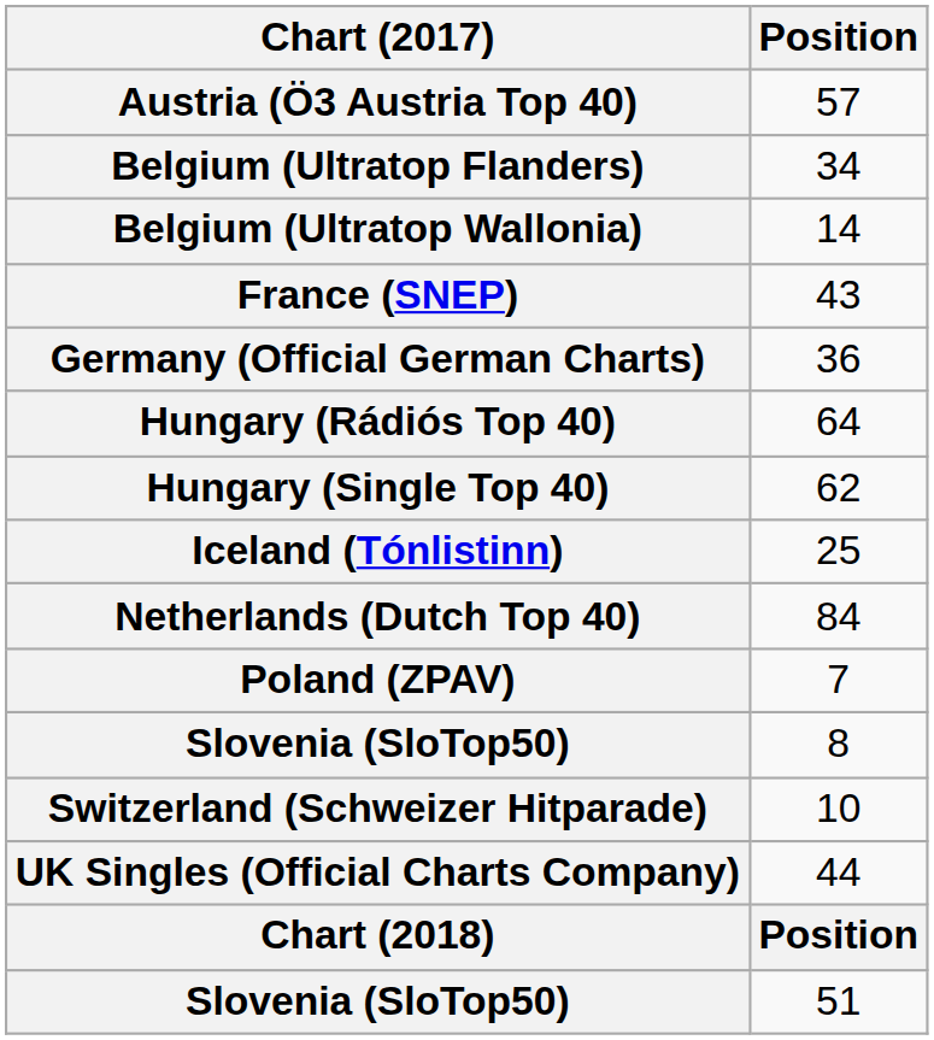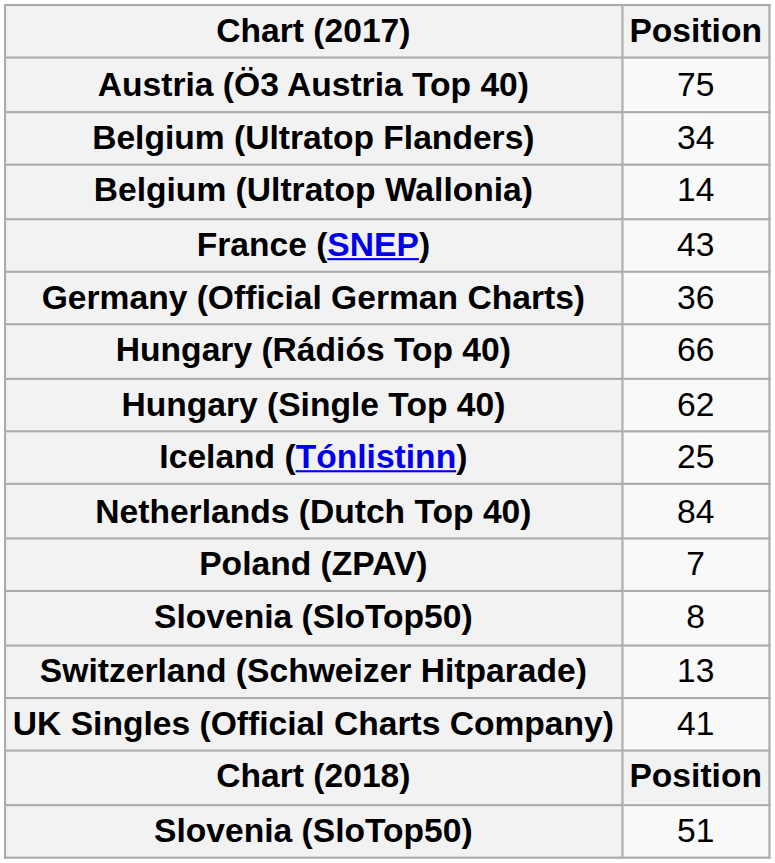row 2 | Position: 57 -> 75
row 7 | Position: 64 -> 66
row 13 | Position: 10 -> 13
row 14 | Position: 44 -> 41
